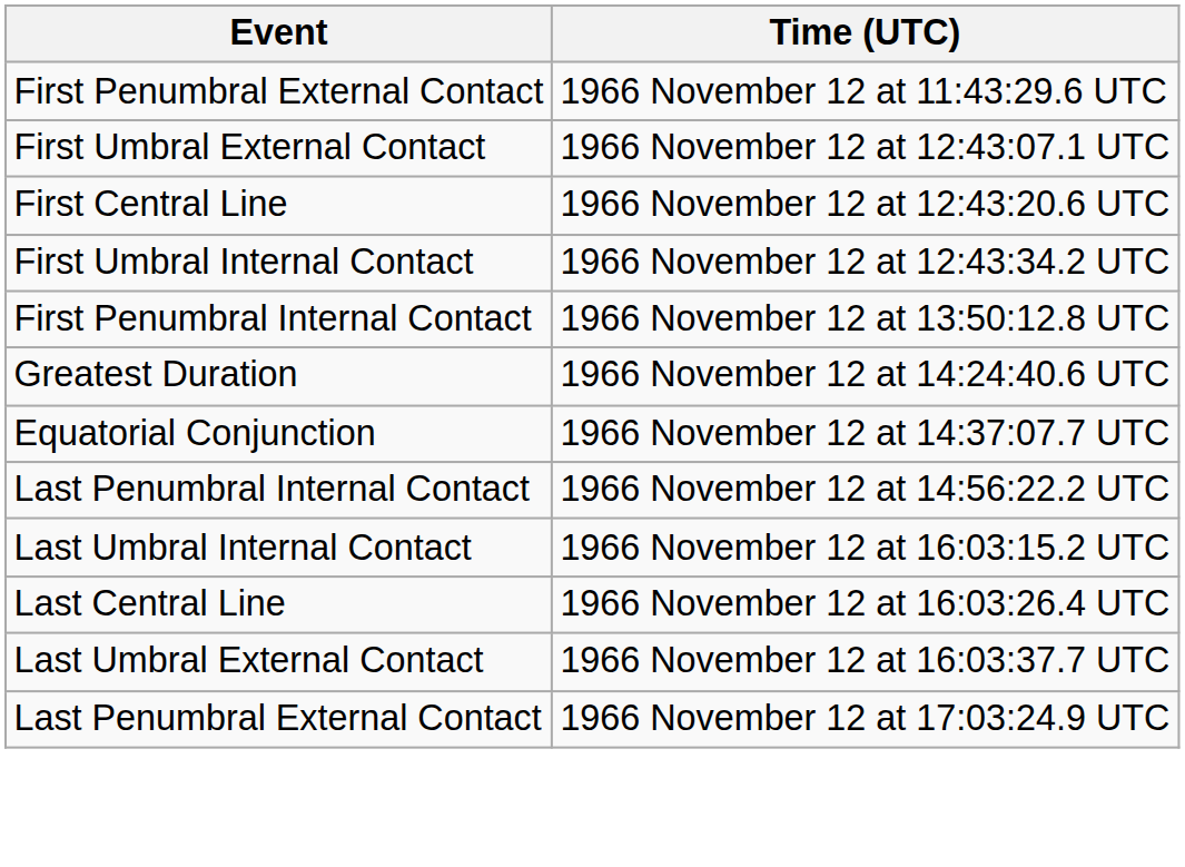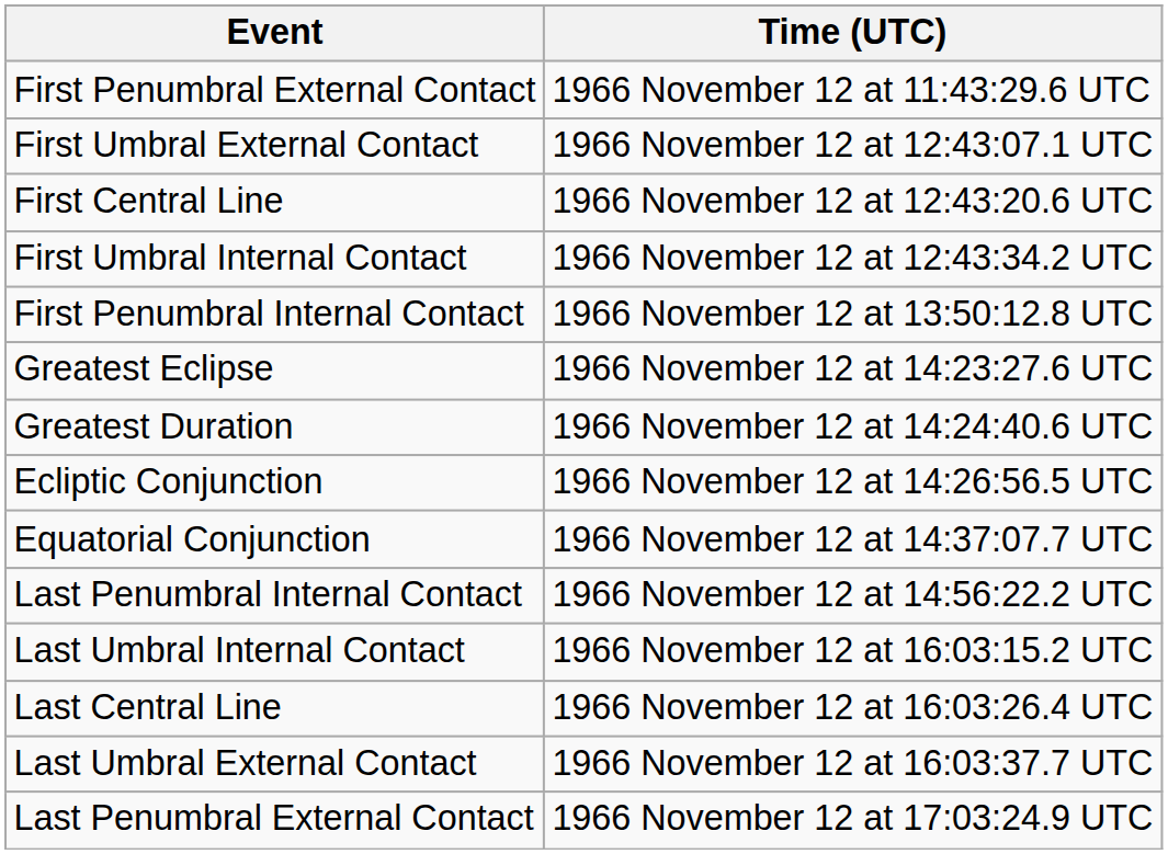+ row: Greatest Eclipse | 1966 November 12 at 14:23:27.6 UTC
+ row: Ecliptic Conjunction | 1966 November 12 at 14:26:56.5 UTC
